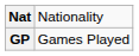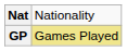GP | column 2: no background -> khaki background
